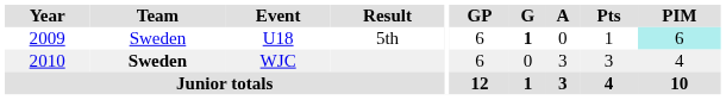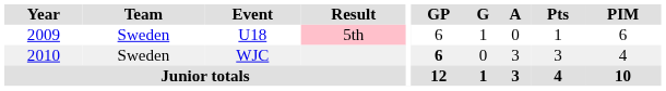U18 | Result: no background -> pink background
U18 | G: bold -> normal
U18 | PIM: paleturquoise background -> no background
WJC | Team: bold -> normal
WJC | GP: normal -> bold
